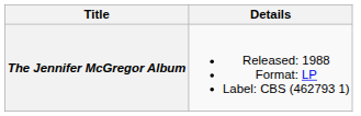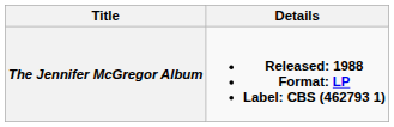The Jennifer McGregor Album | Details: normal -> bold
